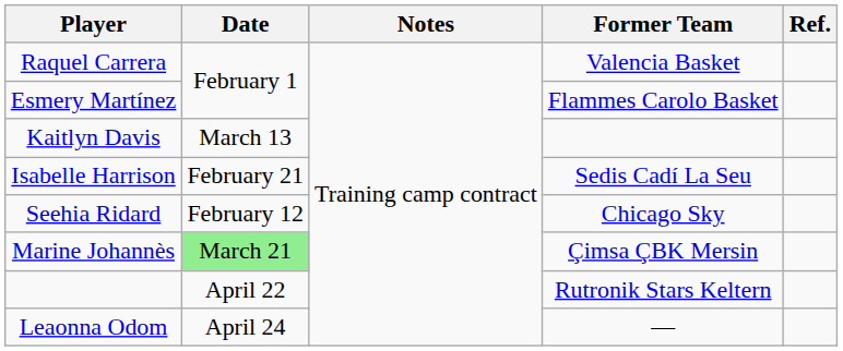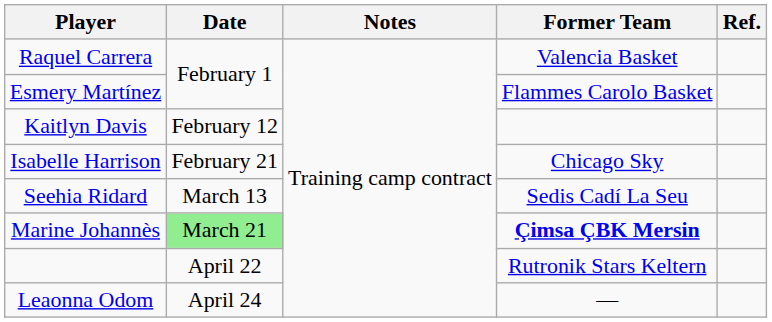Kaitlyn Davis | Date: March 13 -> February 12
Isabelle Harrison | Former Team: Sedis Cadí La Seu -> Chicago Sky
Seehia Ridard | Date: February 12 -> March 13
Seehia Ridard | Former Team: Chicago Sky -> Sedis Cadí La Seu
Marine Johannès | Former Team: normal -> bold
